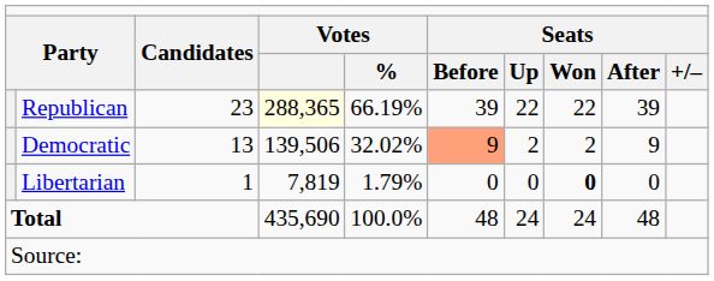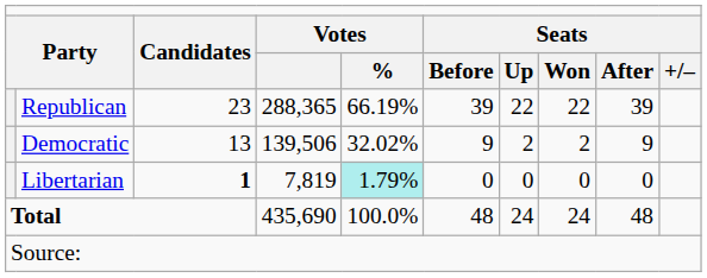Republican | column 4: lightyellow background -> no background
Democratic | column 6: lightsalmon background -> no background
Libertarian | column 3: normal -> bold
Libertarian | column 5: no background -> paleturquoise background
Libertarian | column 8: bold -> normal
